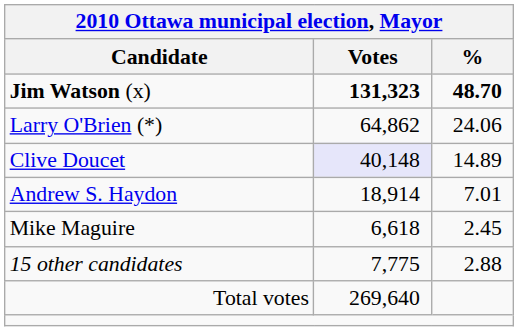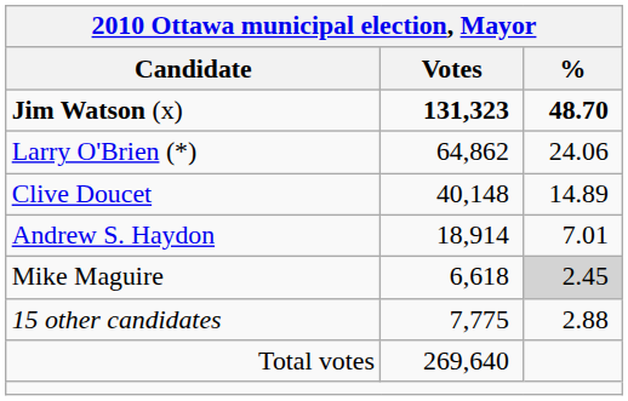Clive Doucet | Votes: lavender background -> no background
Mike Maguire | %: no background -> lightgrey background
